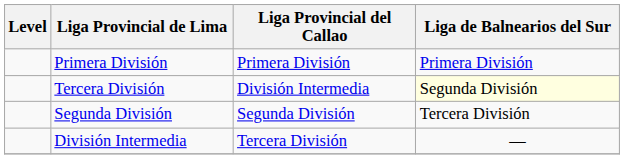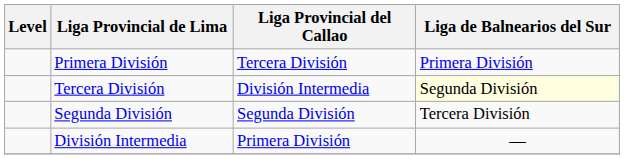row 2 | Liga Provincial del Callao: Primera División -> Tercera División
row 5 | Liga Provincial del Callao: Tercera División -> Primera División
